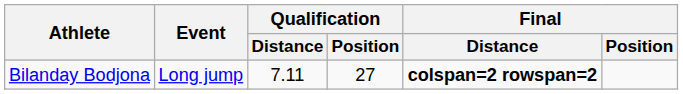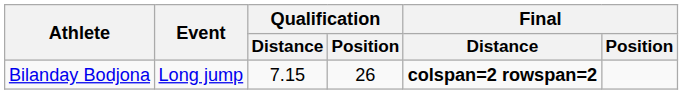Bilanday Bodjona | Qualification / Distance: 7.11 -> 7.15
Bilanday Bodjona | Qualification / Position: 27 -> 26
